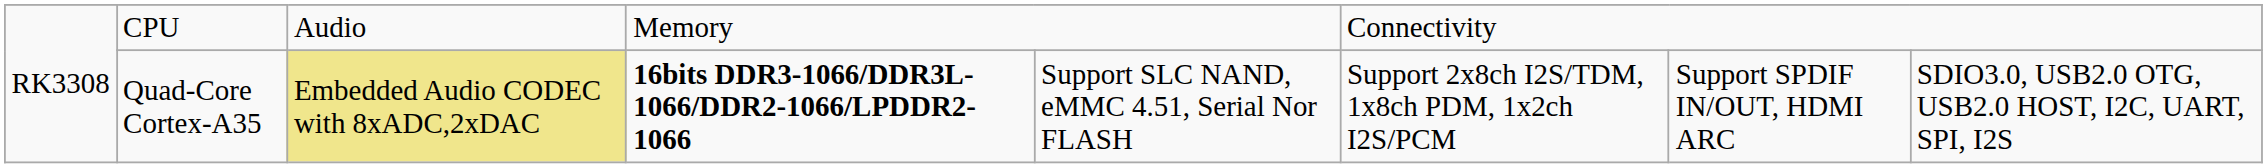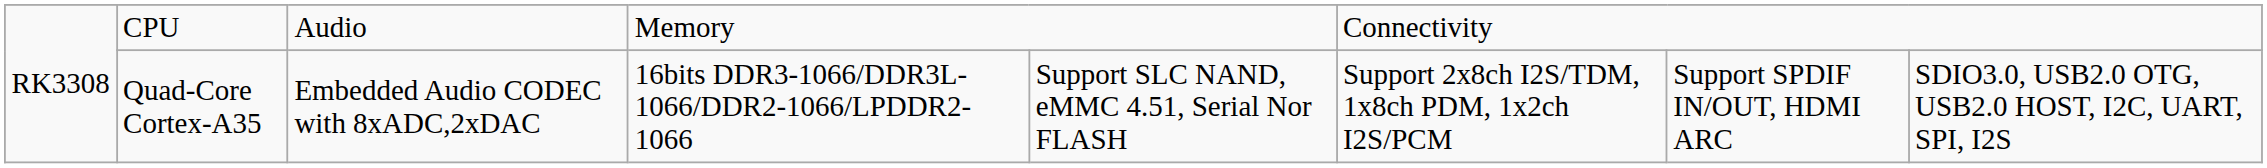RK3308 / Quad-Core Cortex-A35 | column 3: khaki background -> no background
RK3308 / Quad-Core Cortex-A35 | column 4: bold -> normal
